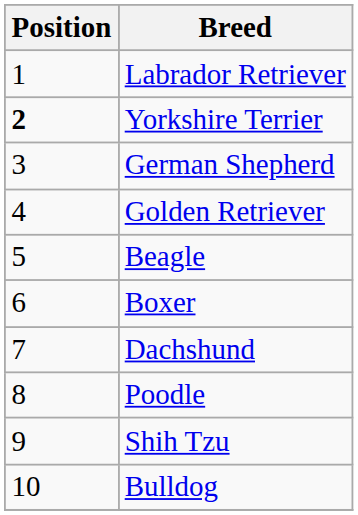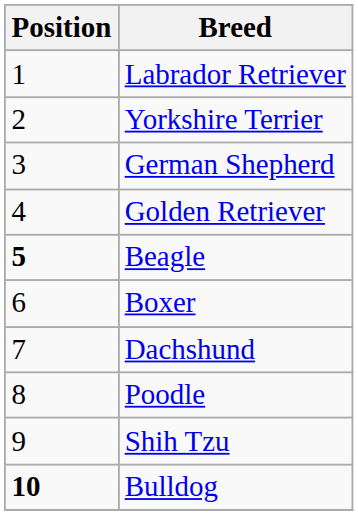Yorkshire Terrier | Position: bold -> normal
Beagle | Position: normal -> bold
Bulldog | Position: normal -> bold
